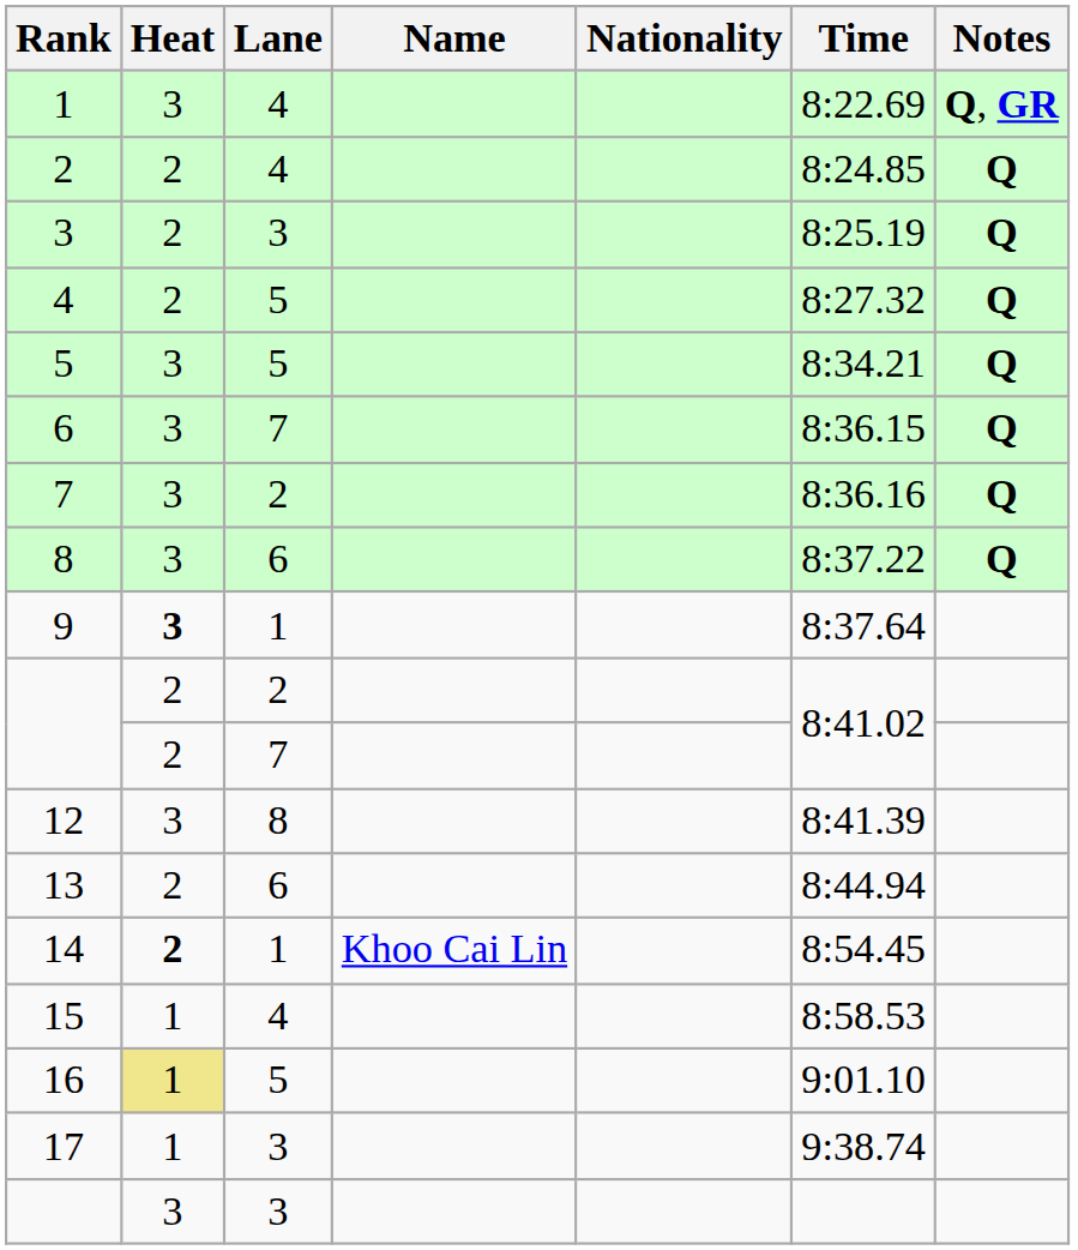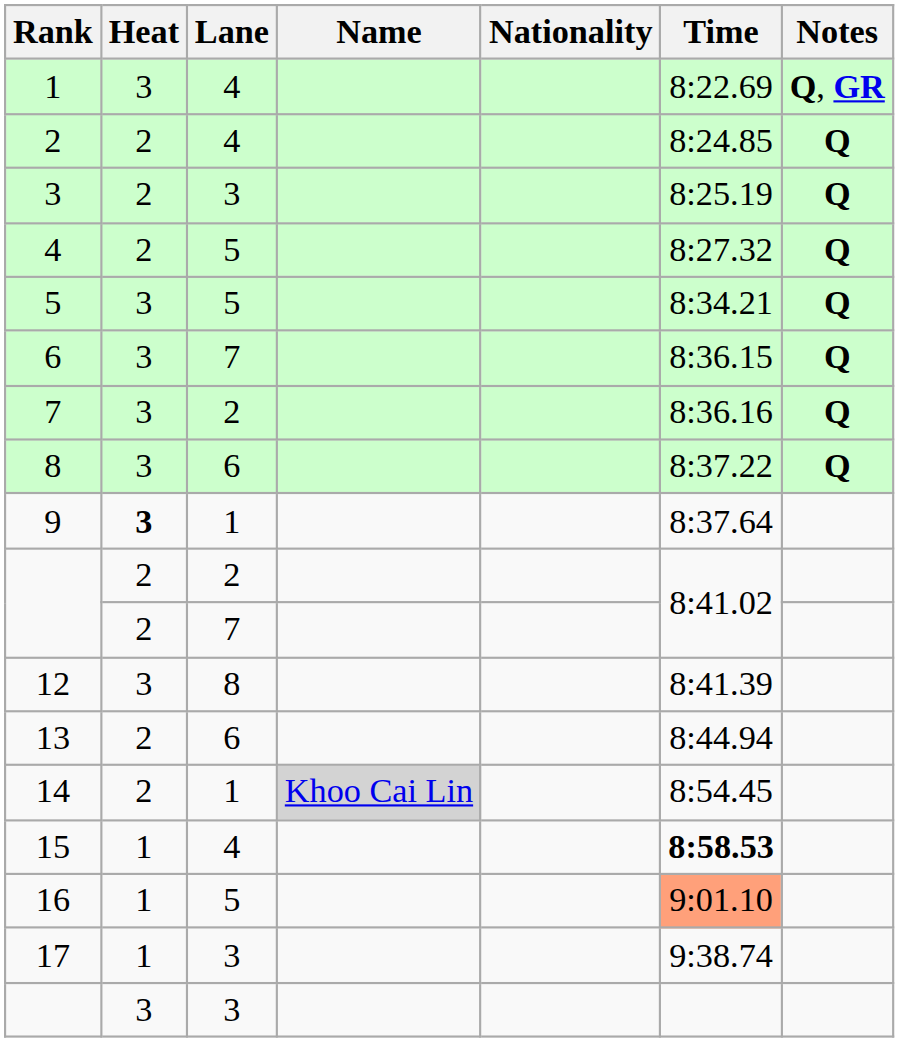14 | Heat: bold -> normal
14 | Name: no background -> lightgrey background
15 | Time: normal -> bold
16 | Heat: khaki background -> no background
16 | Time: no background -> lightsalmon background
